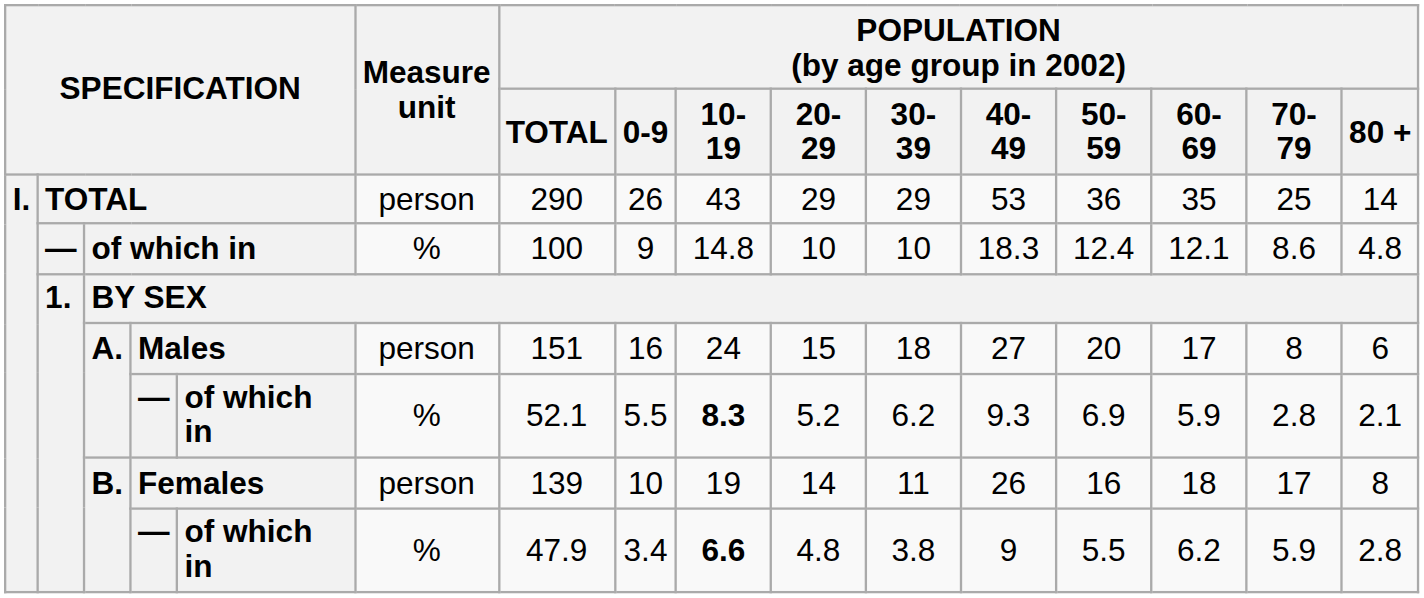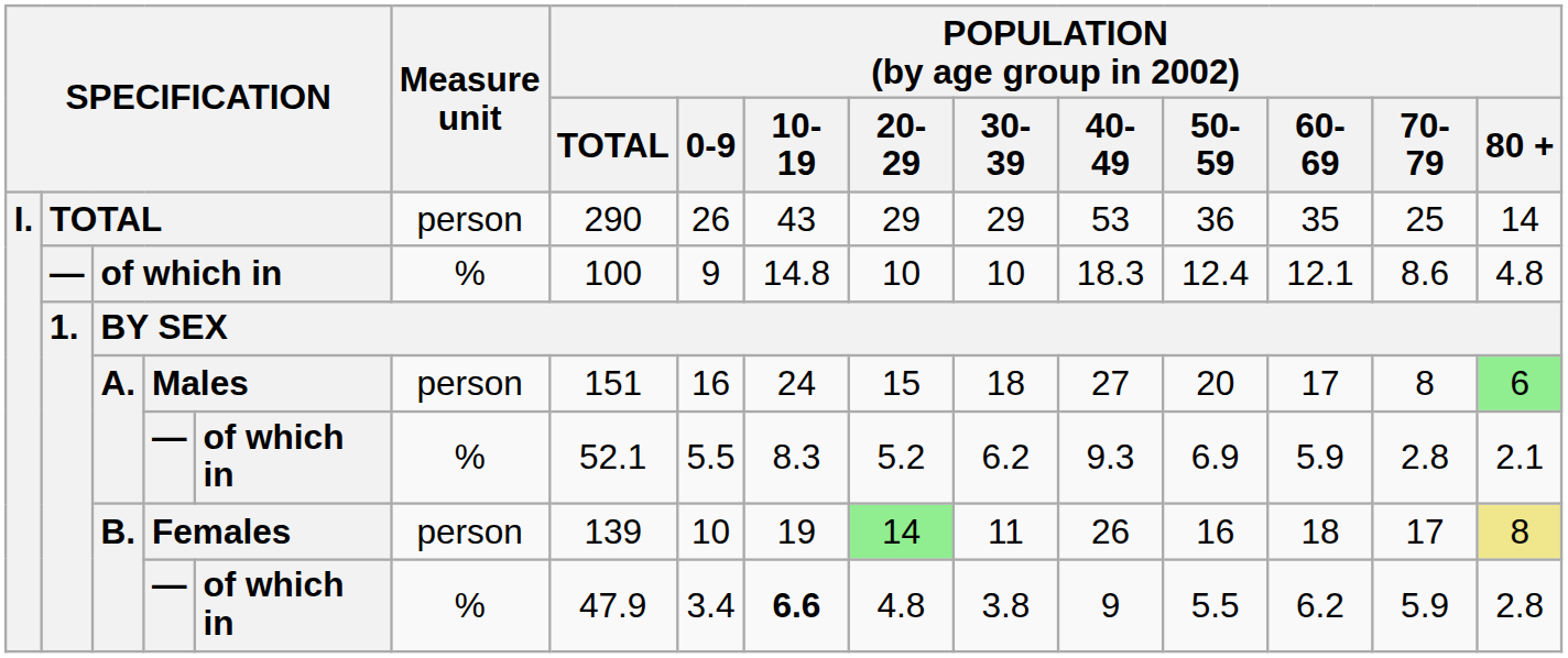Males | POPULATION (by age group in 2002) / 80 +: no background -> lightgreen background
A. / — | POPULATION (by age group in 2002) / 10-19: bold -> normal
Females | POPULATION (by age group in 2002) / 20-29: no background -> lightgreen background
Females | POPULATION (by age group in 2002) / 80 +: no background -> khaki background
